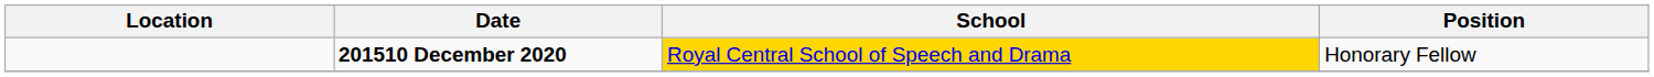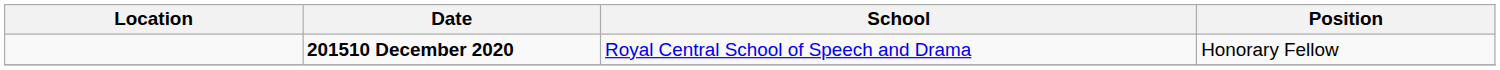201510 December 2020 | School: gold background -> no background
